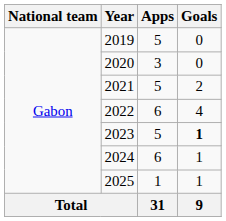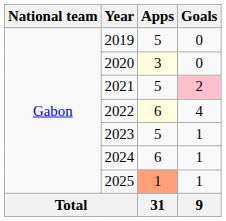2020 | Apps: no background -> lightyellow background
2021 | Goals: no background -> pink background
2022 | Apps: no background -> lightyellow background
2023 | Goals: bold -> normal
2025 | Apps: no background -> lightsalmon background
